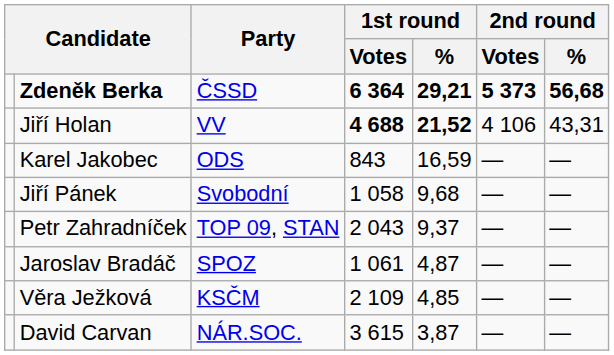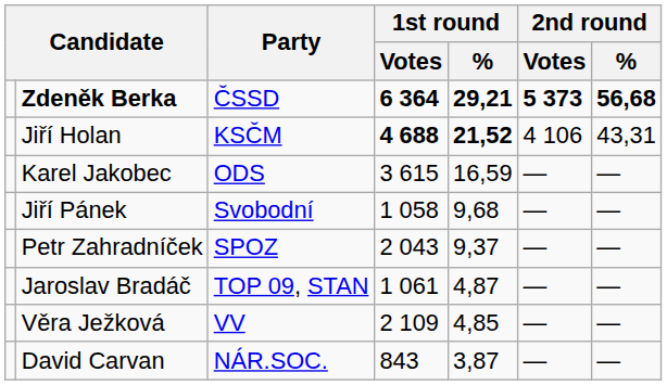Jiří Holan | Party: VV -> KSČM
Karel Jakobec | 1st round / Votes: 843 -> 3 615
Petr Zahradníček | Party: TOP 09, STAN -> SPOZ
Jaroslav Bradáč | Party: SPOZ -> TOP 09, STAN
Věra Ježková | Party: KSČM -> VV
David Carvan | 1st round / Votes: 3 615 -> 843
